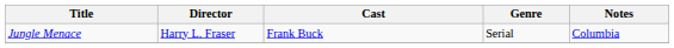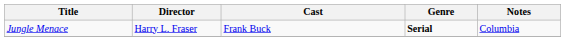Jungle Menace | Genre: normal -> bold
